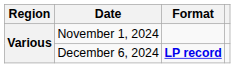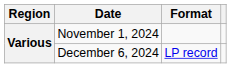December 6, 2024 | Format: bold -> normal
